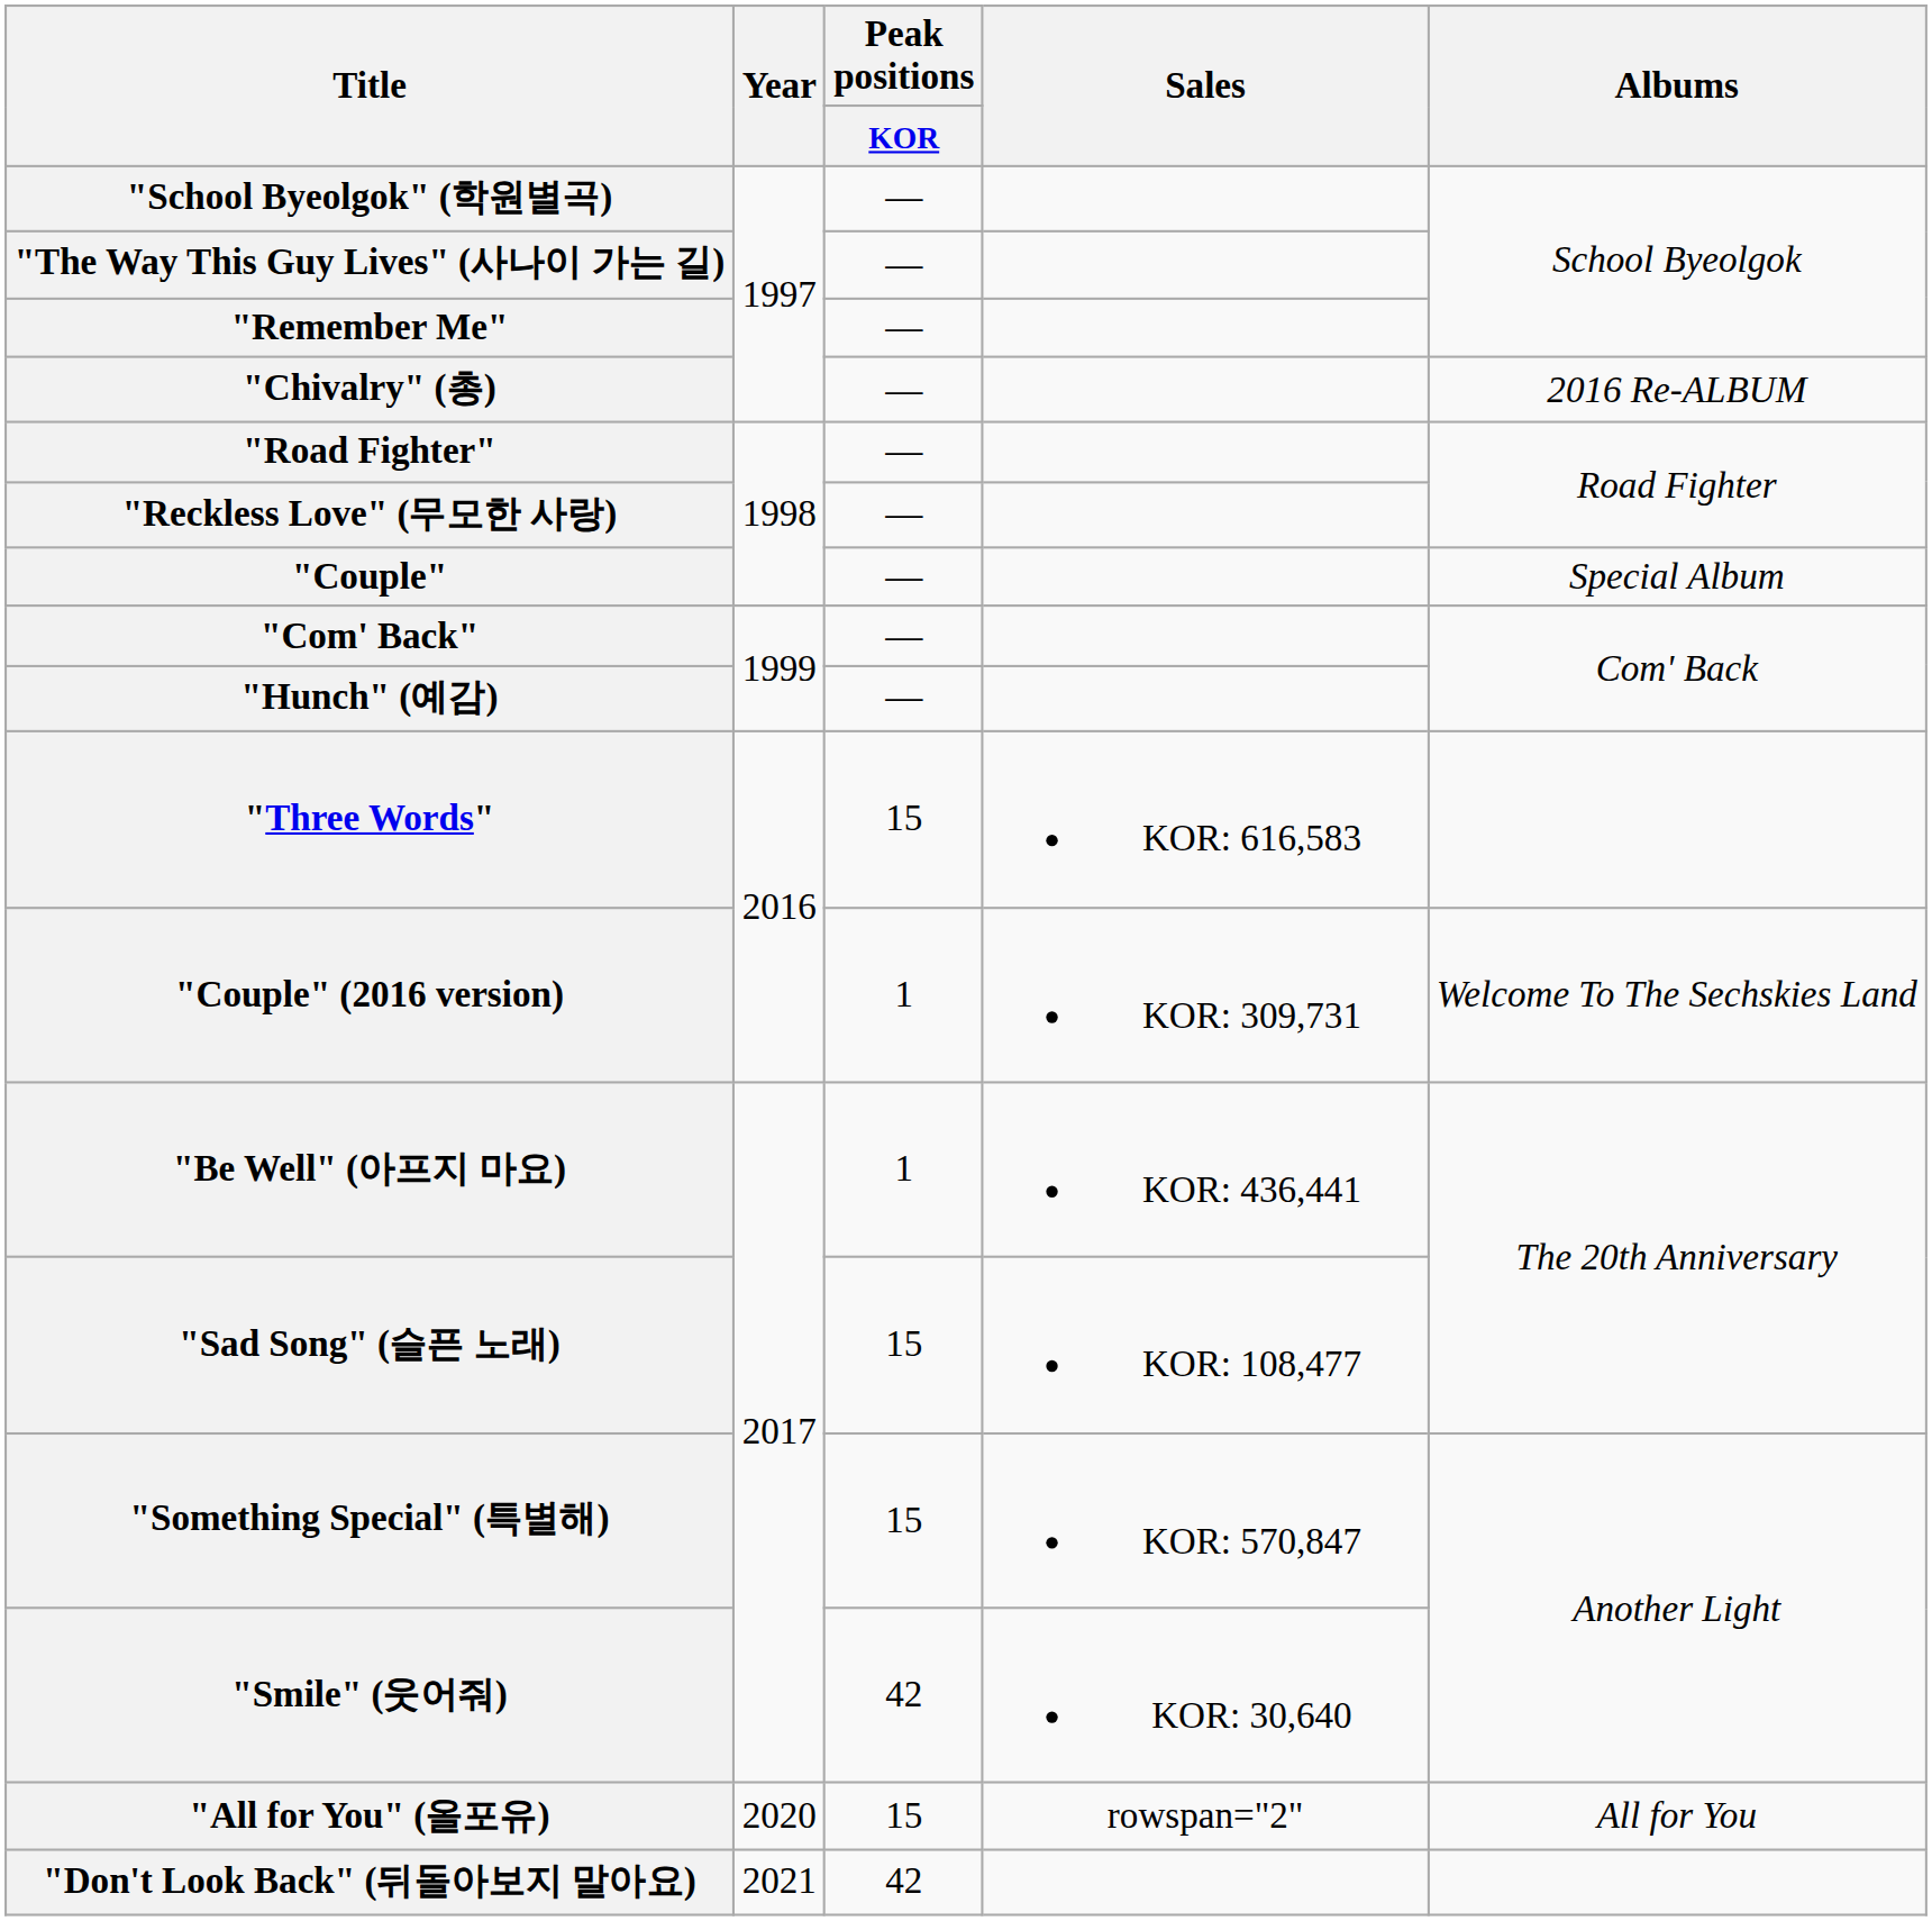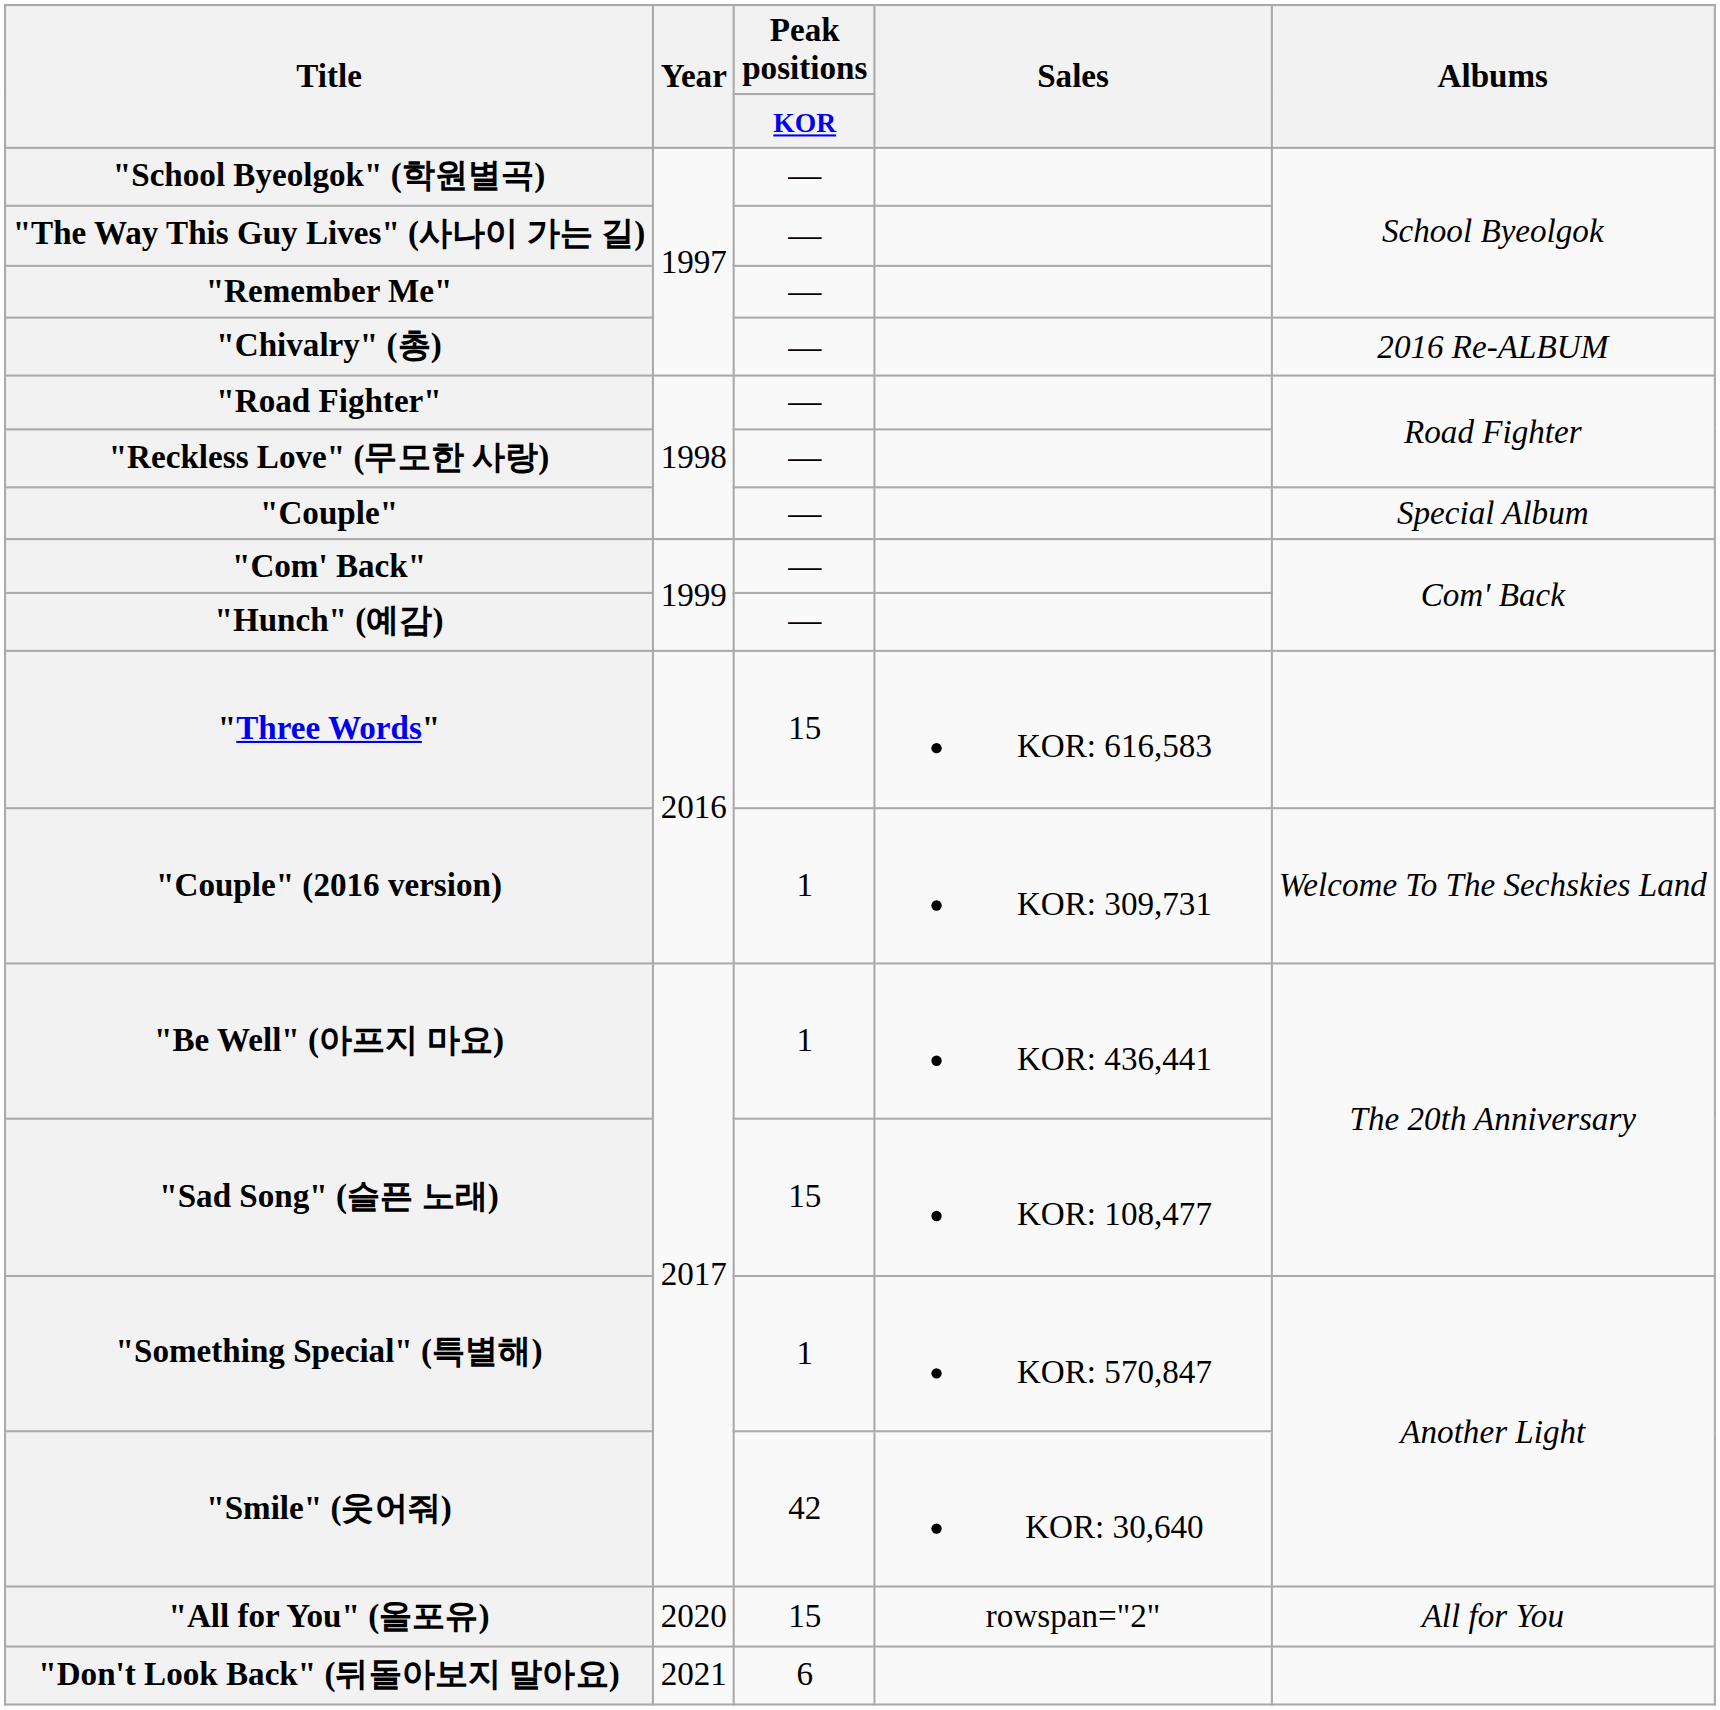"Something Special" (특별해) | Peak positions / KOR: 15 -> 1
"Don't Look Back" (뒤돌아보지 말아요) | Peak positions / KOR: 42 -> 6
